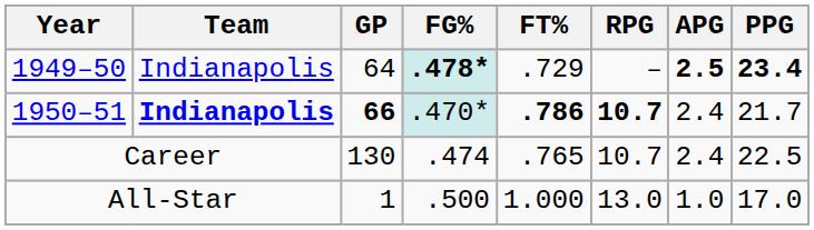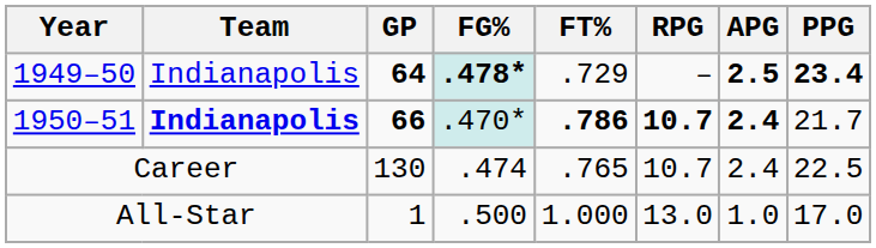1949–50 | GP: normal -> bold
1950–51 | APG: normal -> bold
